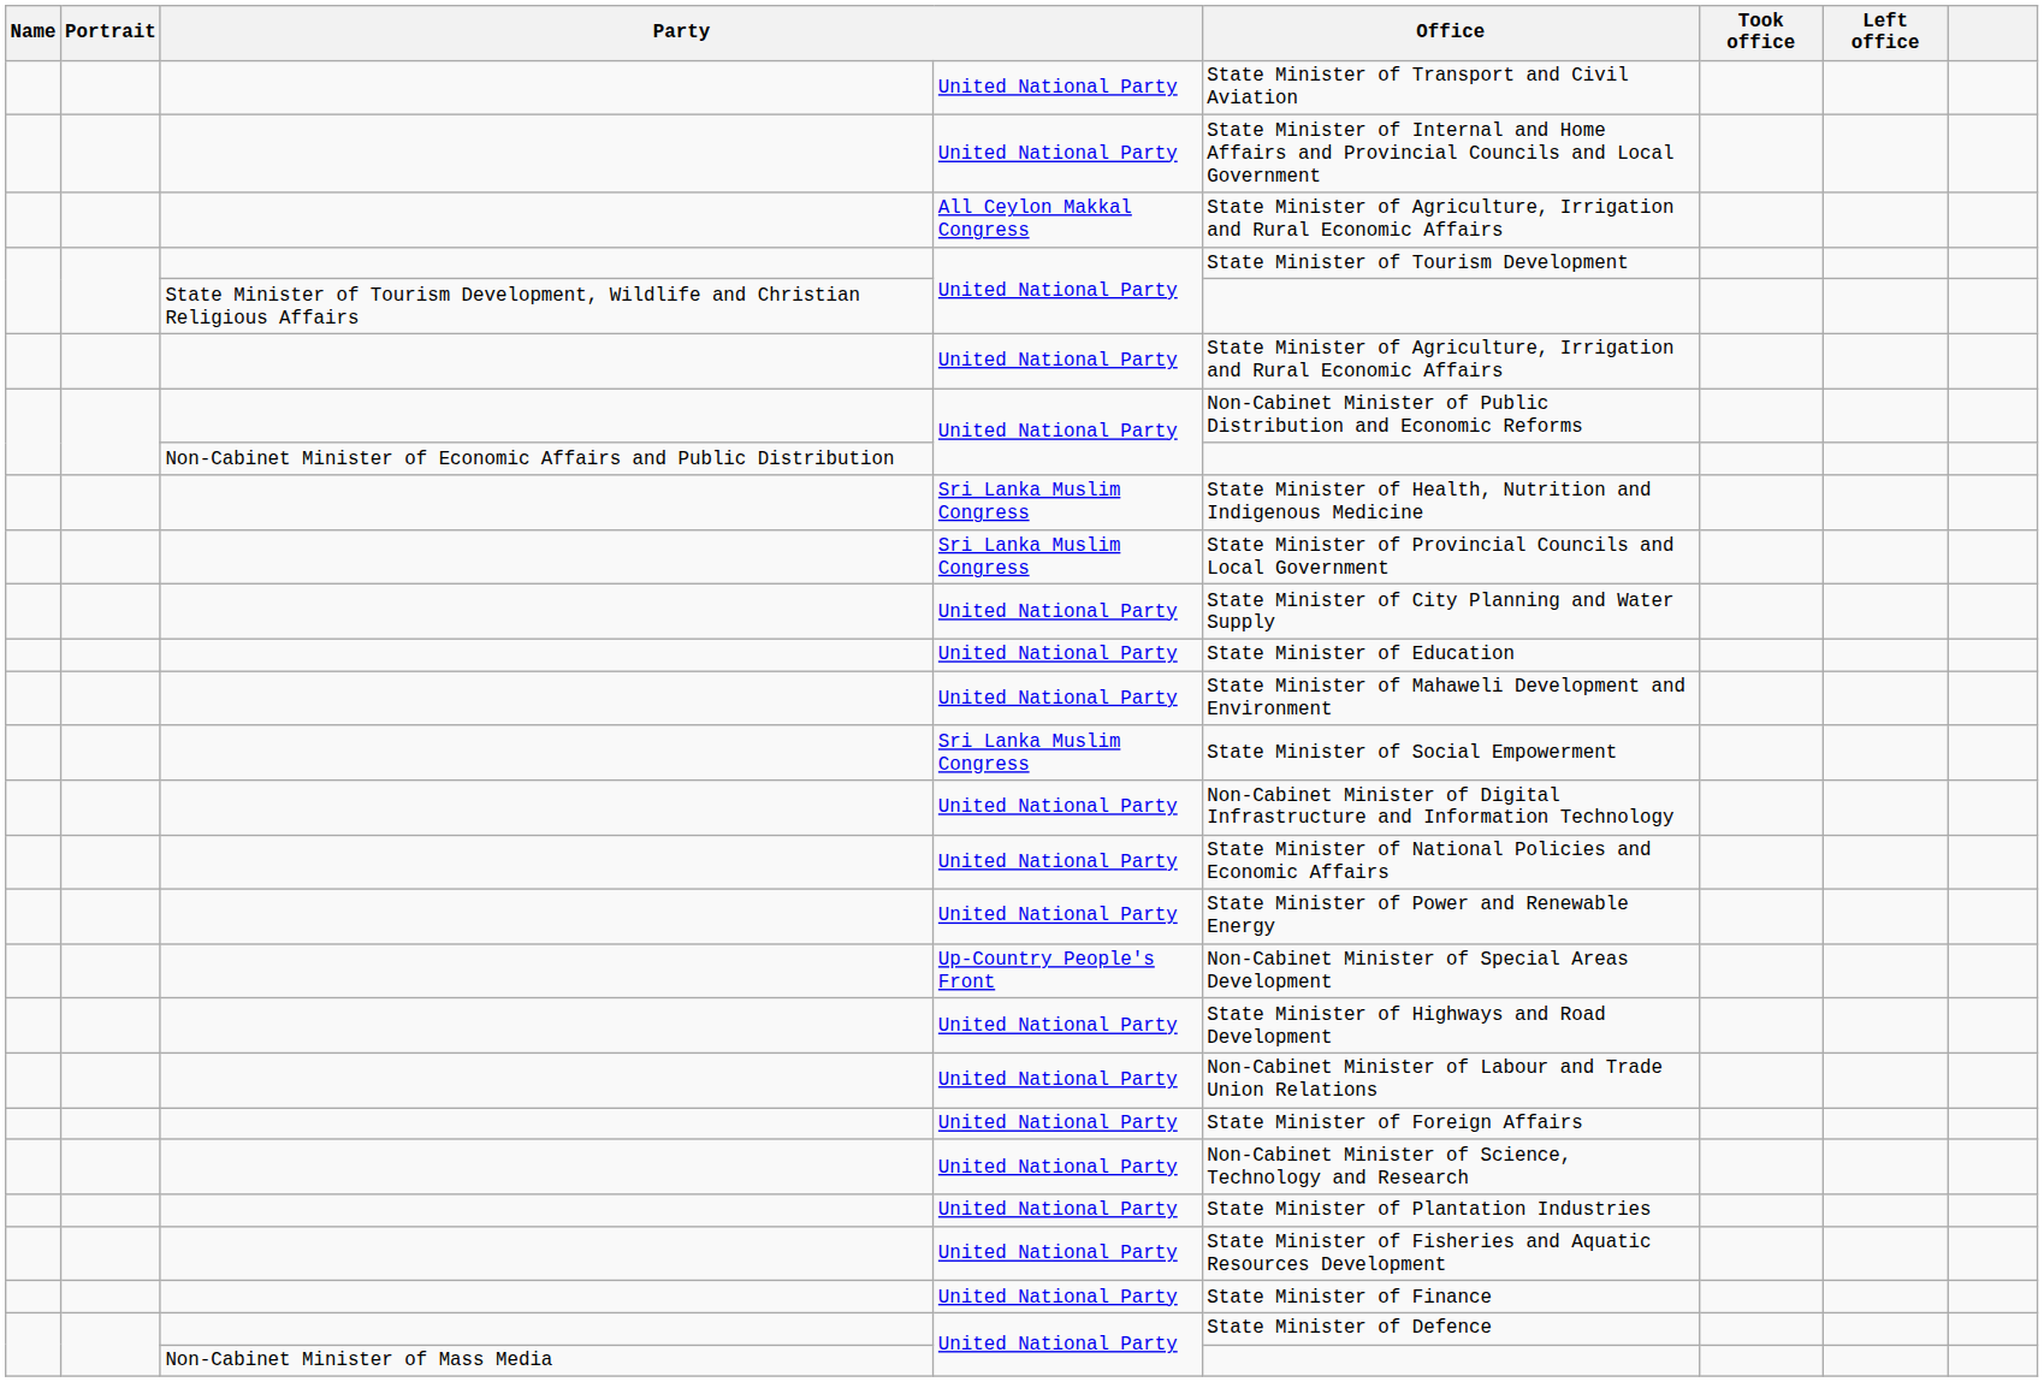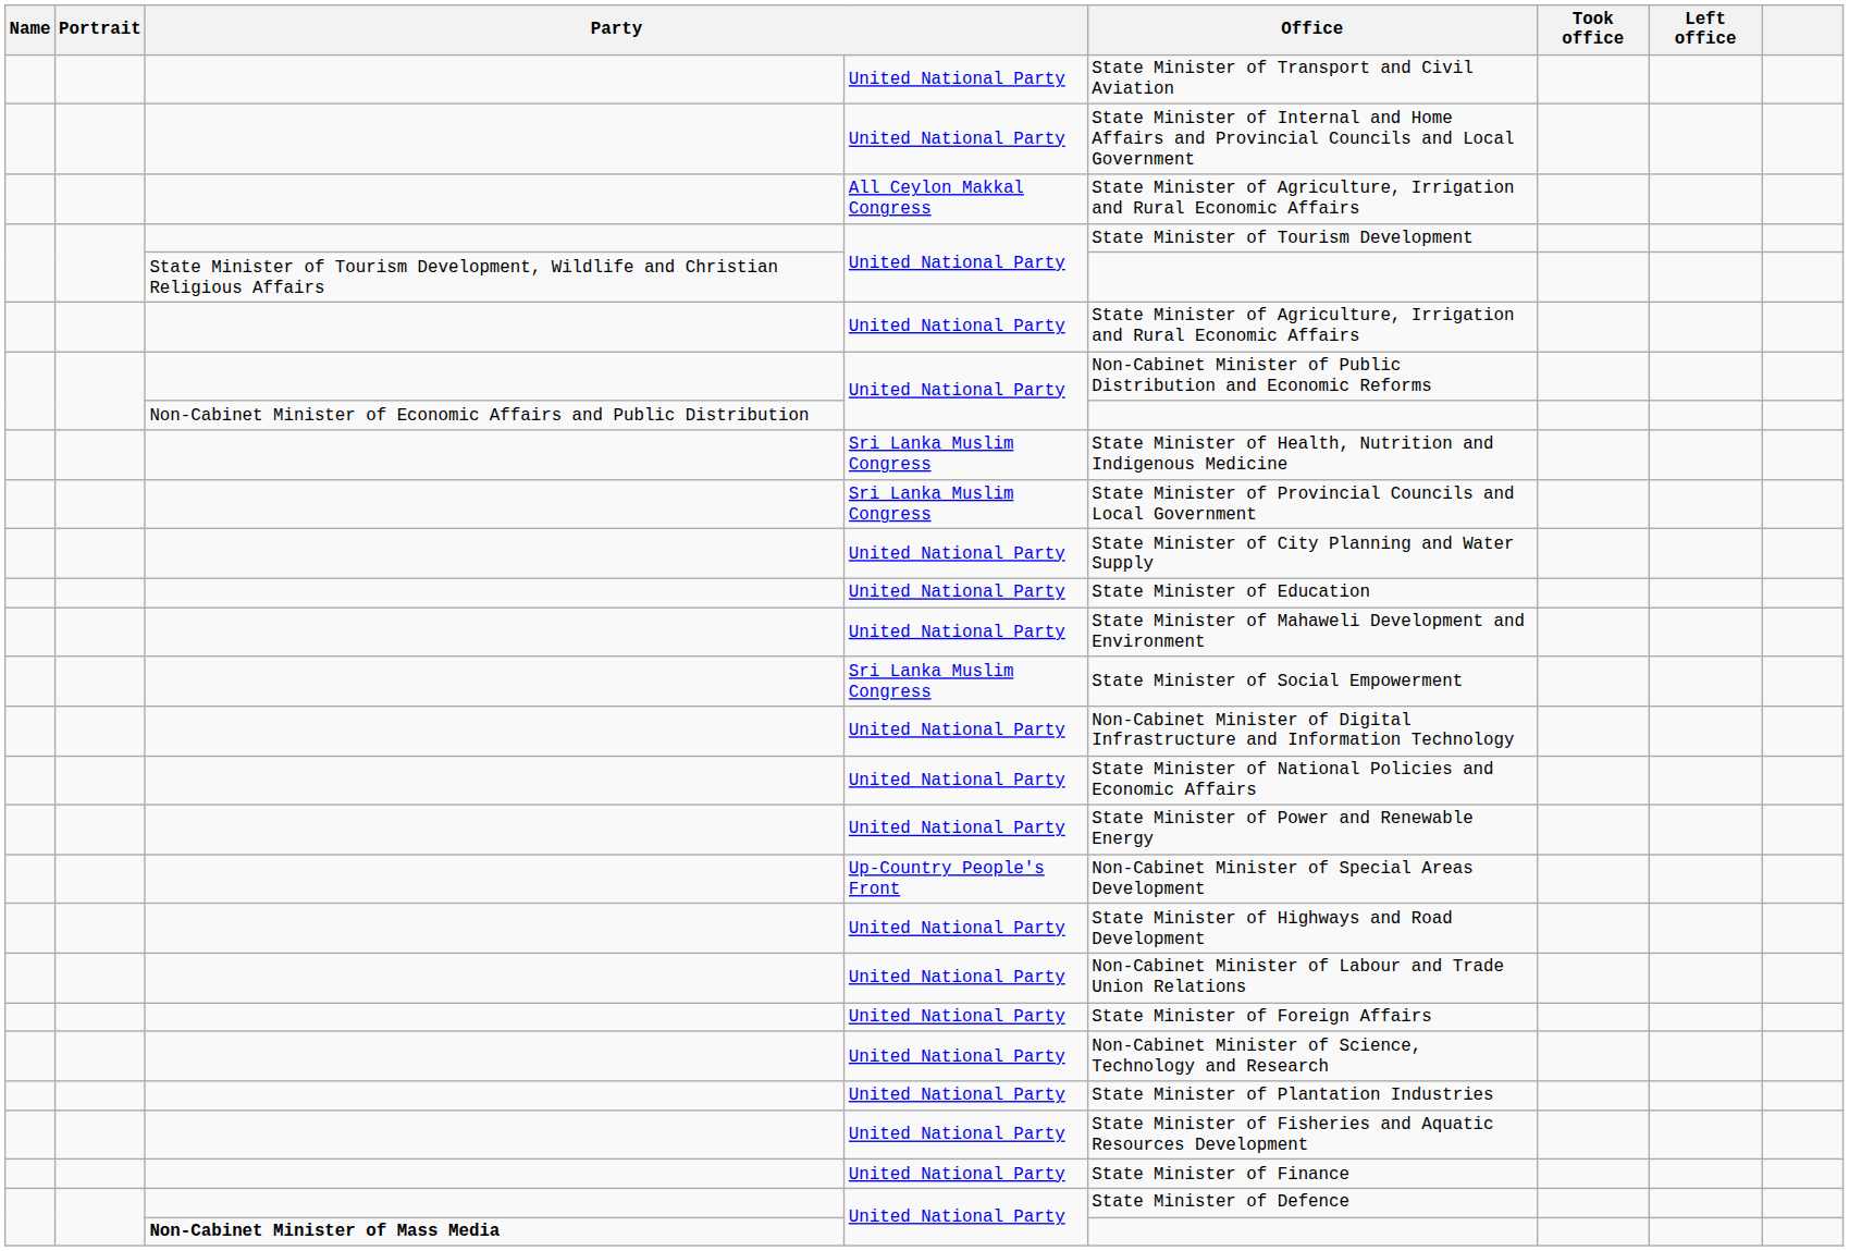Non-Cabinet Minister of Mass Media | column 3: normal -> bold
